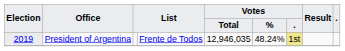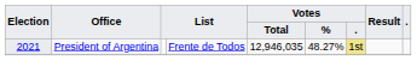President of Argentina | Election: 2019 -> 2021
President of Argentina | Votes / %: 48.24% -> 48.27%
